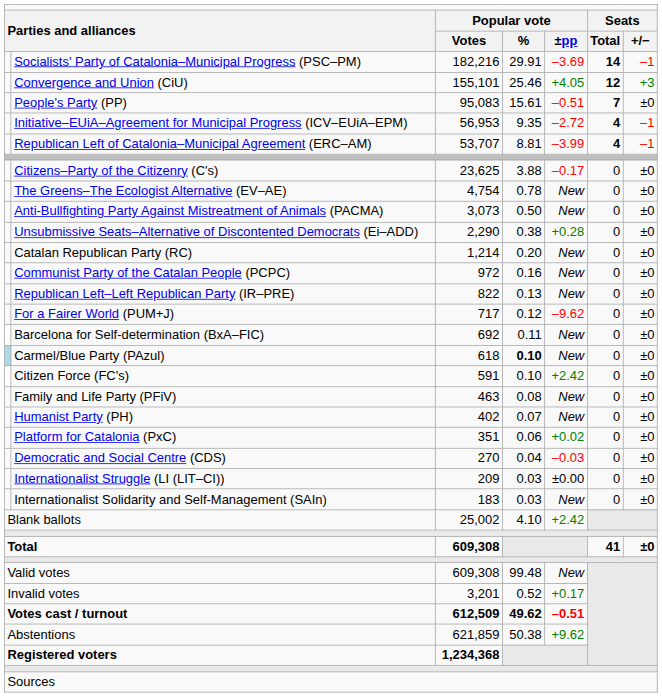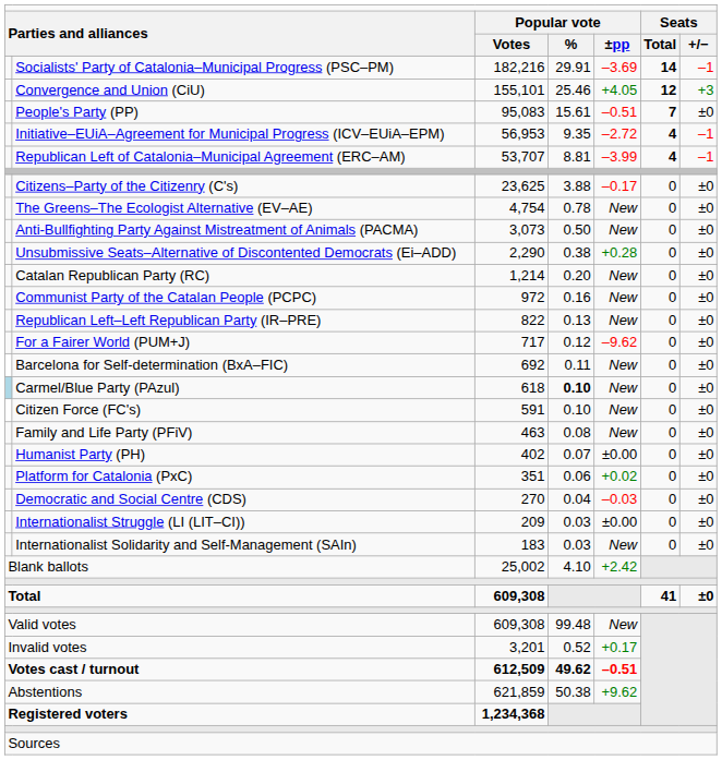Citizen Force (FC's) | column 5: +2.42 -> New
Humanist Party (PH) | column 5: New -> ±0.00
